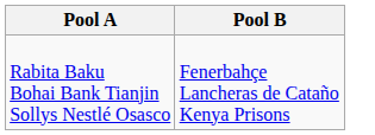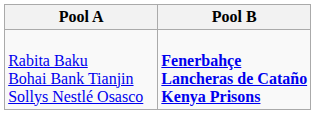Rabita Baku Bohai Bank Tianjin Sollys Nestlé Osasco | Pool B: normal -> bold
